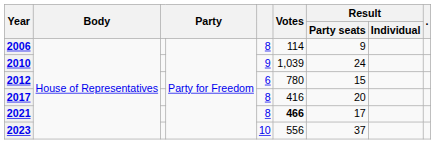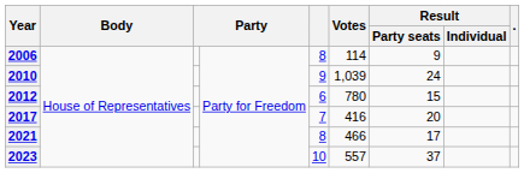2017 | column 5: 8 -> 7
2021 | Votes: bold -> normal
2023 | Votes: 556 -> 557
